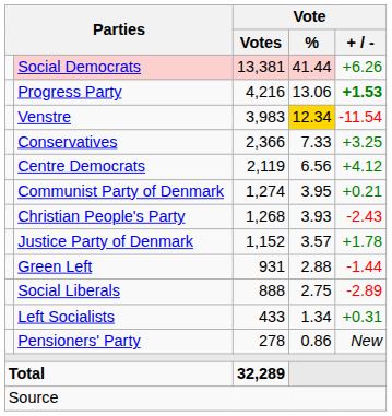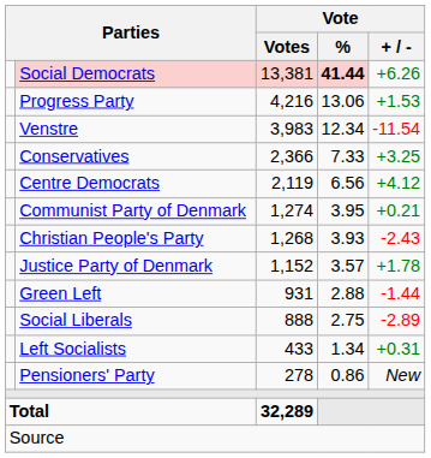Social Democrats | Vote / %: normal -> bold
Progress Party | Vote / + / -: bold -> normal
Venstre | Vote / %: gold background -> no background
